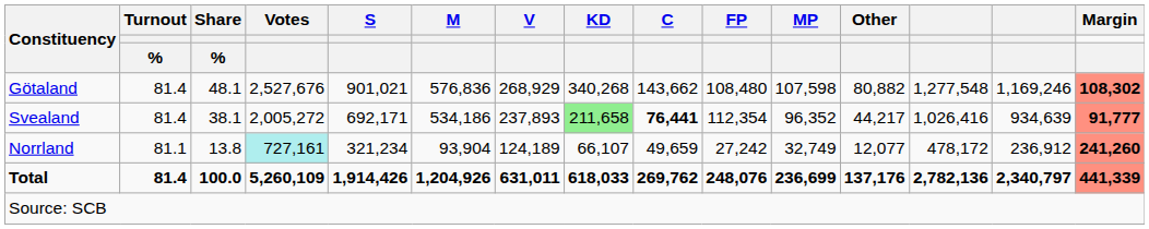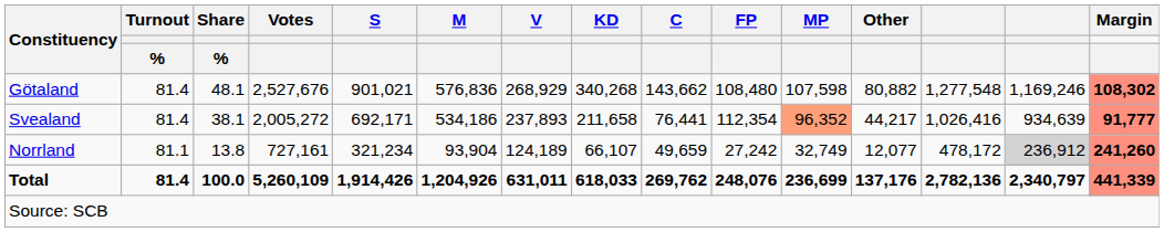Svealand | KD: lightgreen background -> no background
Svealand | C: bold -> normal
Svealand | MP: no background -> lightsalmon background
Norrland | Votes: paleturquoise background -> no background
Norrland | column 14: no background -> lightgrey background
